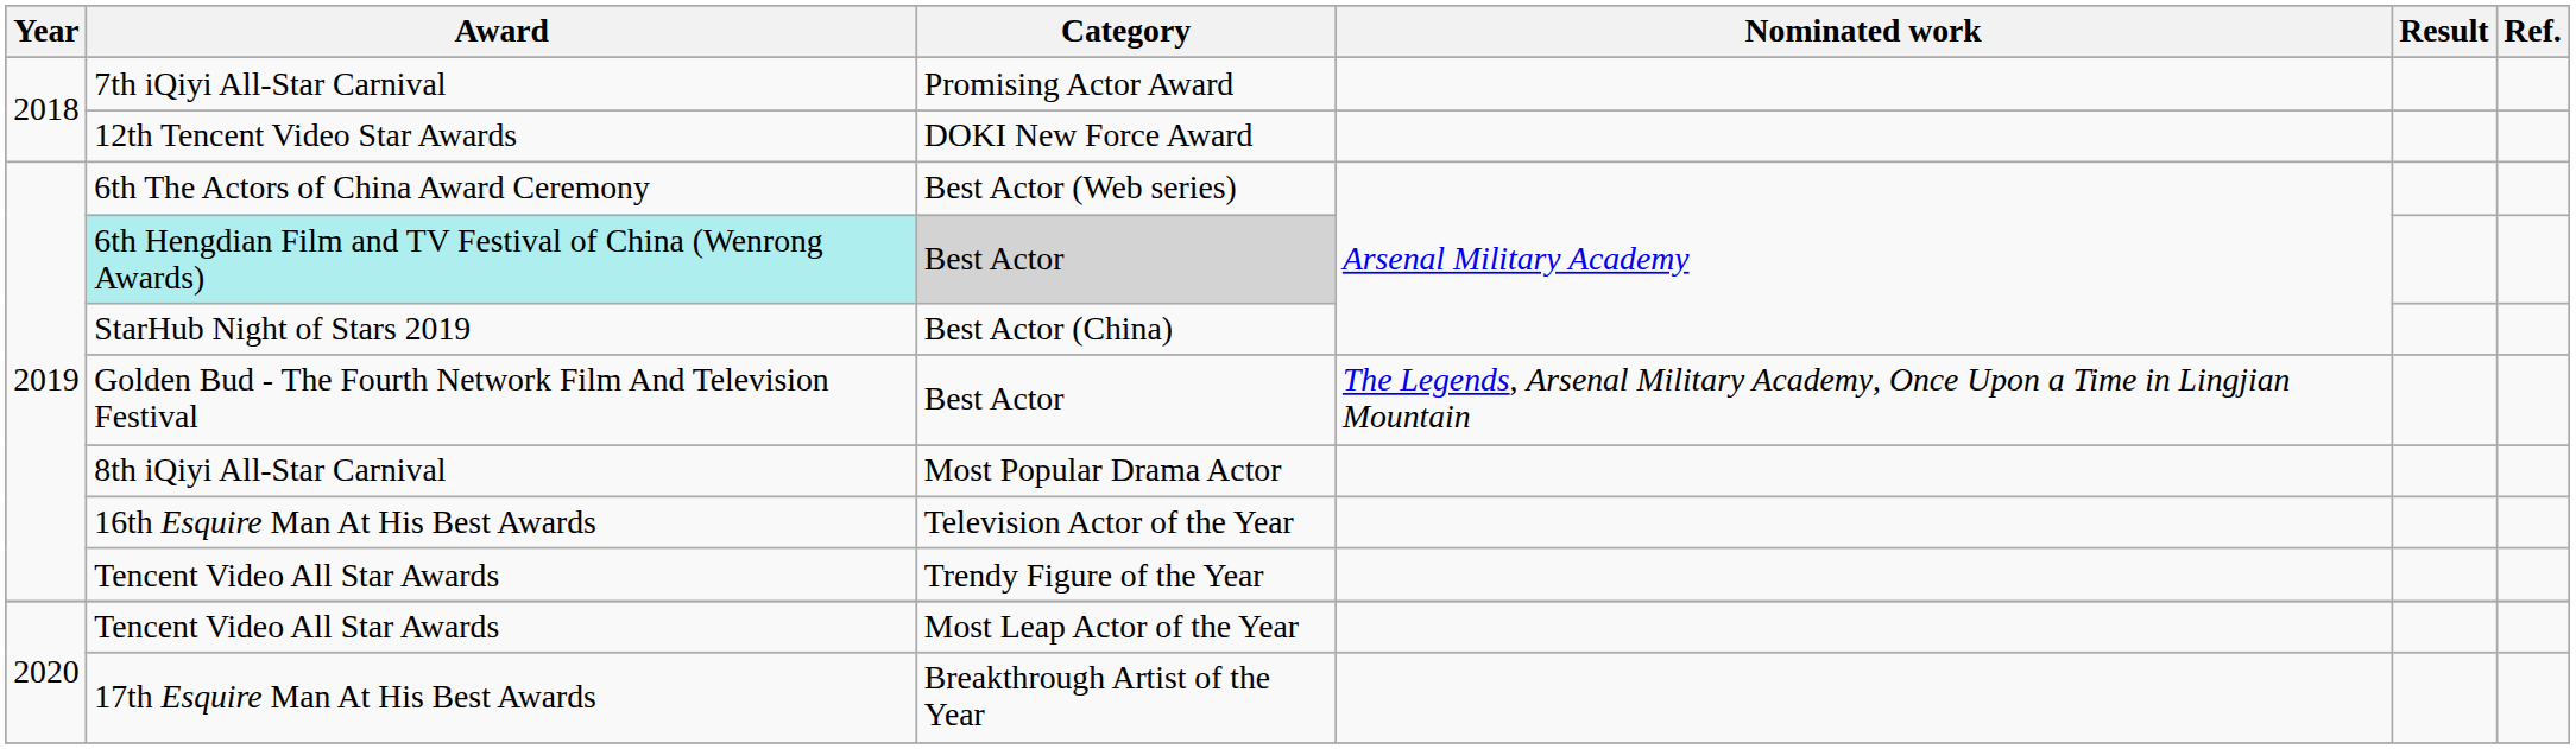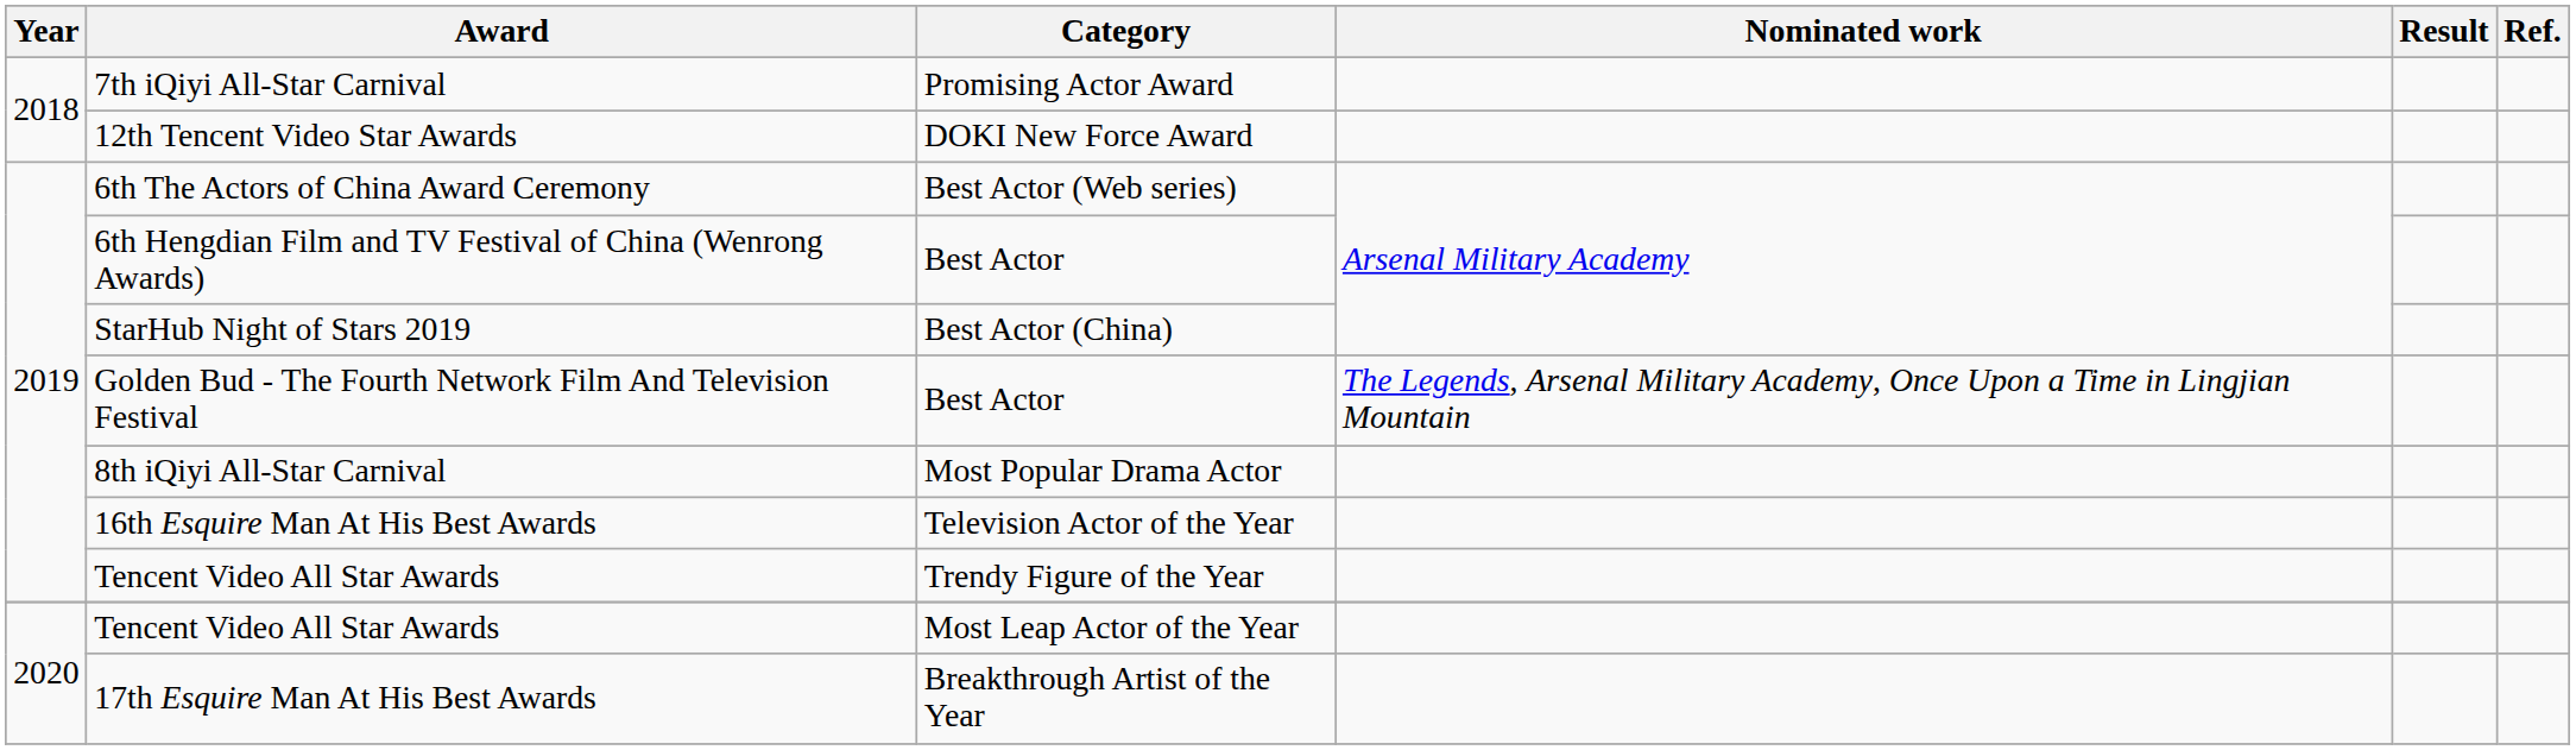6th Hengdian Film and TV Festival of China (Wenrong Awards) | Award: paleturquoise background -> no background
6th Hengdian Film and TV Festival of China (Wenrong Awards) | Category: lightgrey background -> no background
